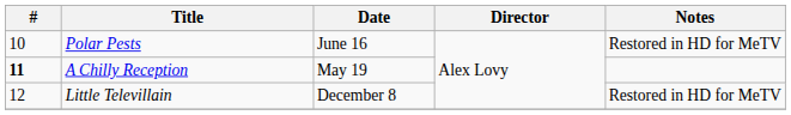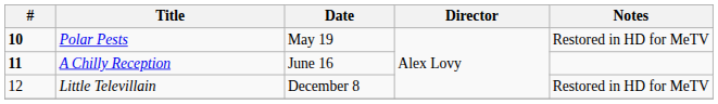Polar Pests | #: normal -> bold
Polar Pests | Date: June 16 -> May 19
A Chilly Reception | Date: May 19 -> June 16
